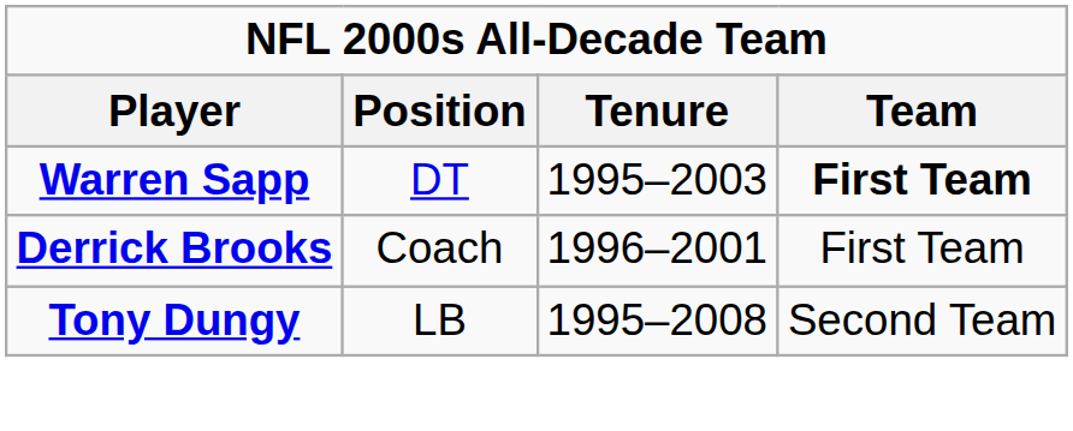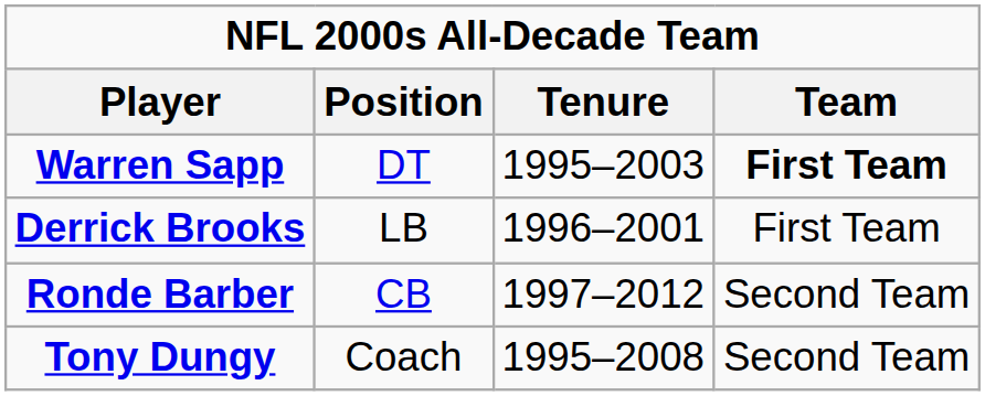Derrick Brooks | Position: Coach -> LB
+ row: Ronde Barber | CB | 1997–2012 | Second Team
Tony Dungy | Position: LB -> Coach
